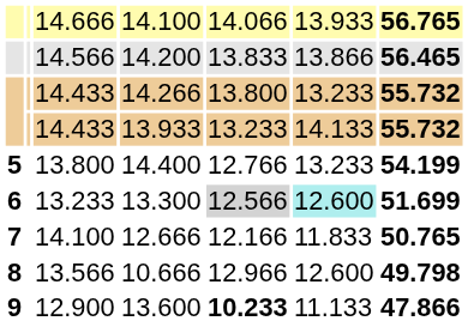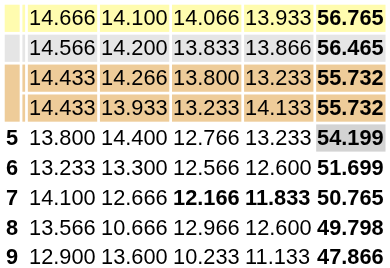14.400 | column 6: no background -> lightgrey background
13.300 | column 4: lightgrey background -> no background
13.300 | column 5: paleturquoise background -> no background
12.666 | column 4: normal -> bold
12.666 | column 5: normal -> bold
13.600 | column 4: bold -> normal
